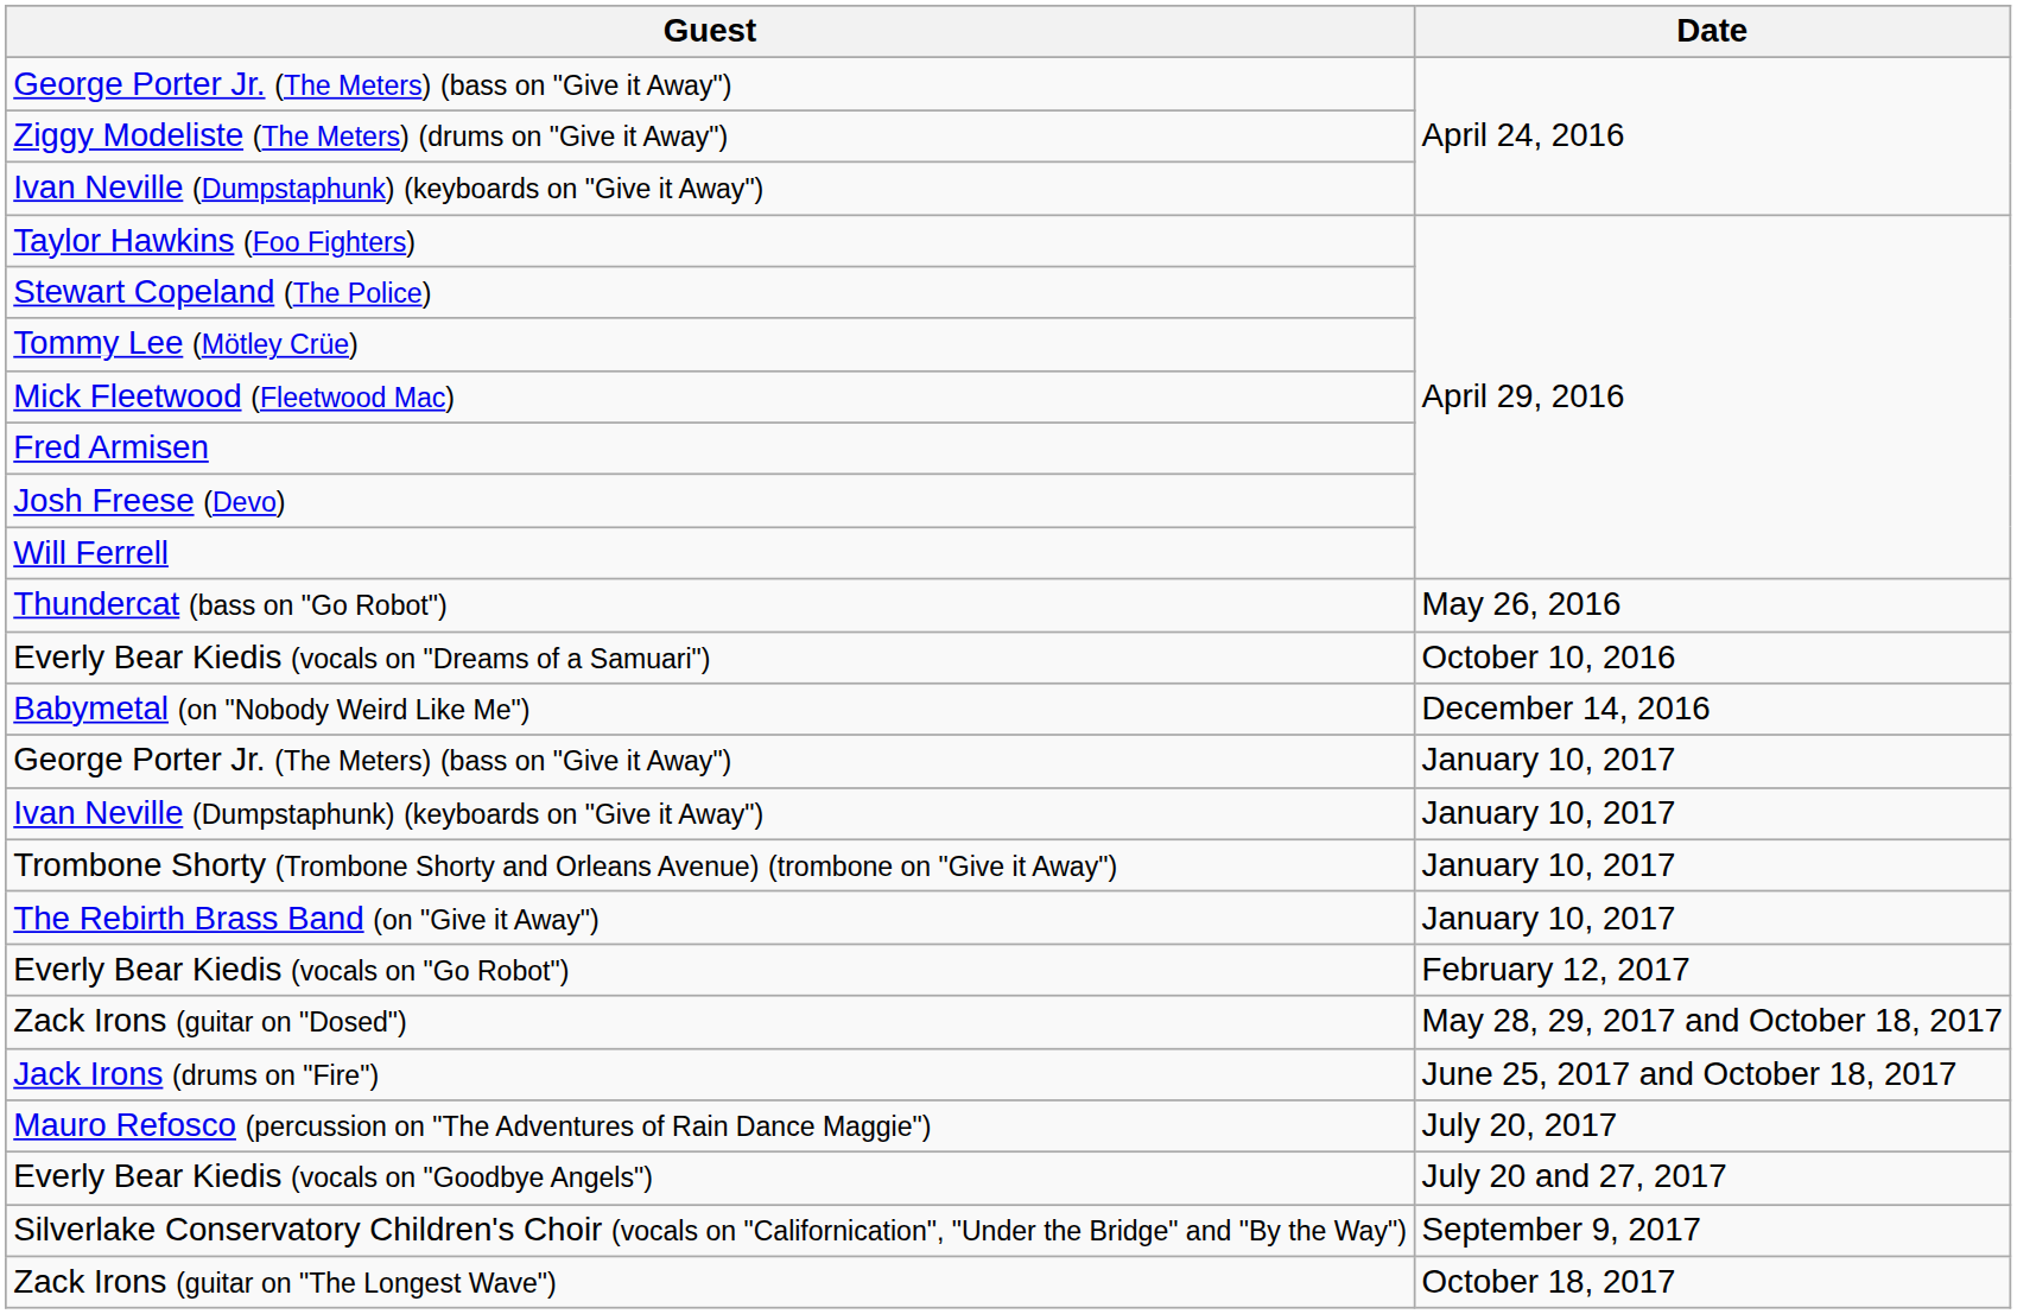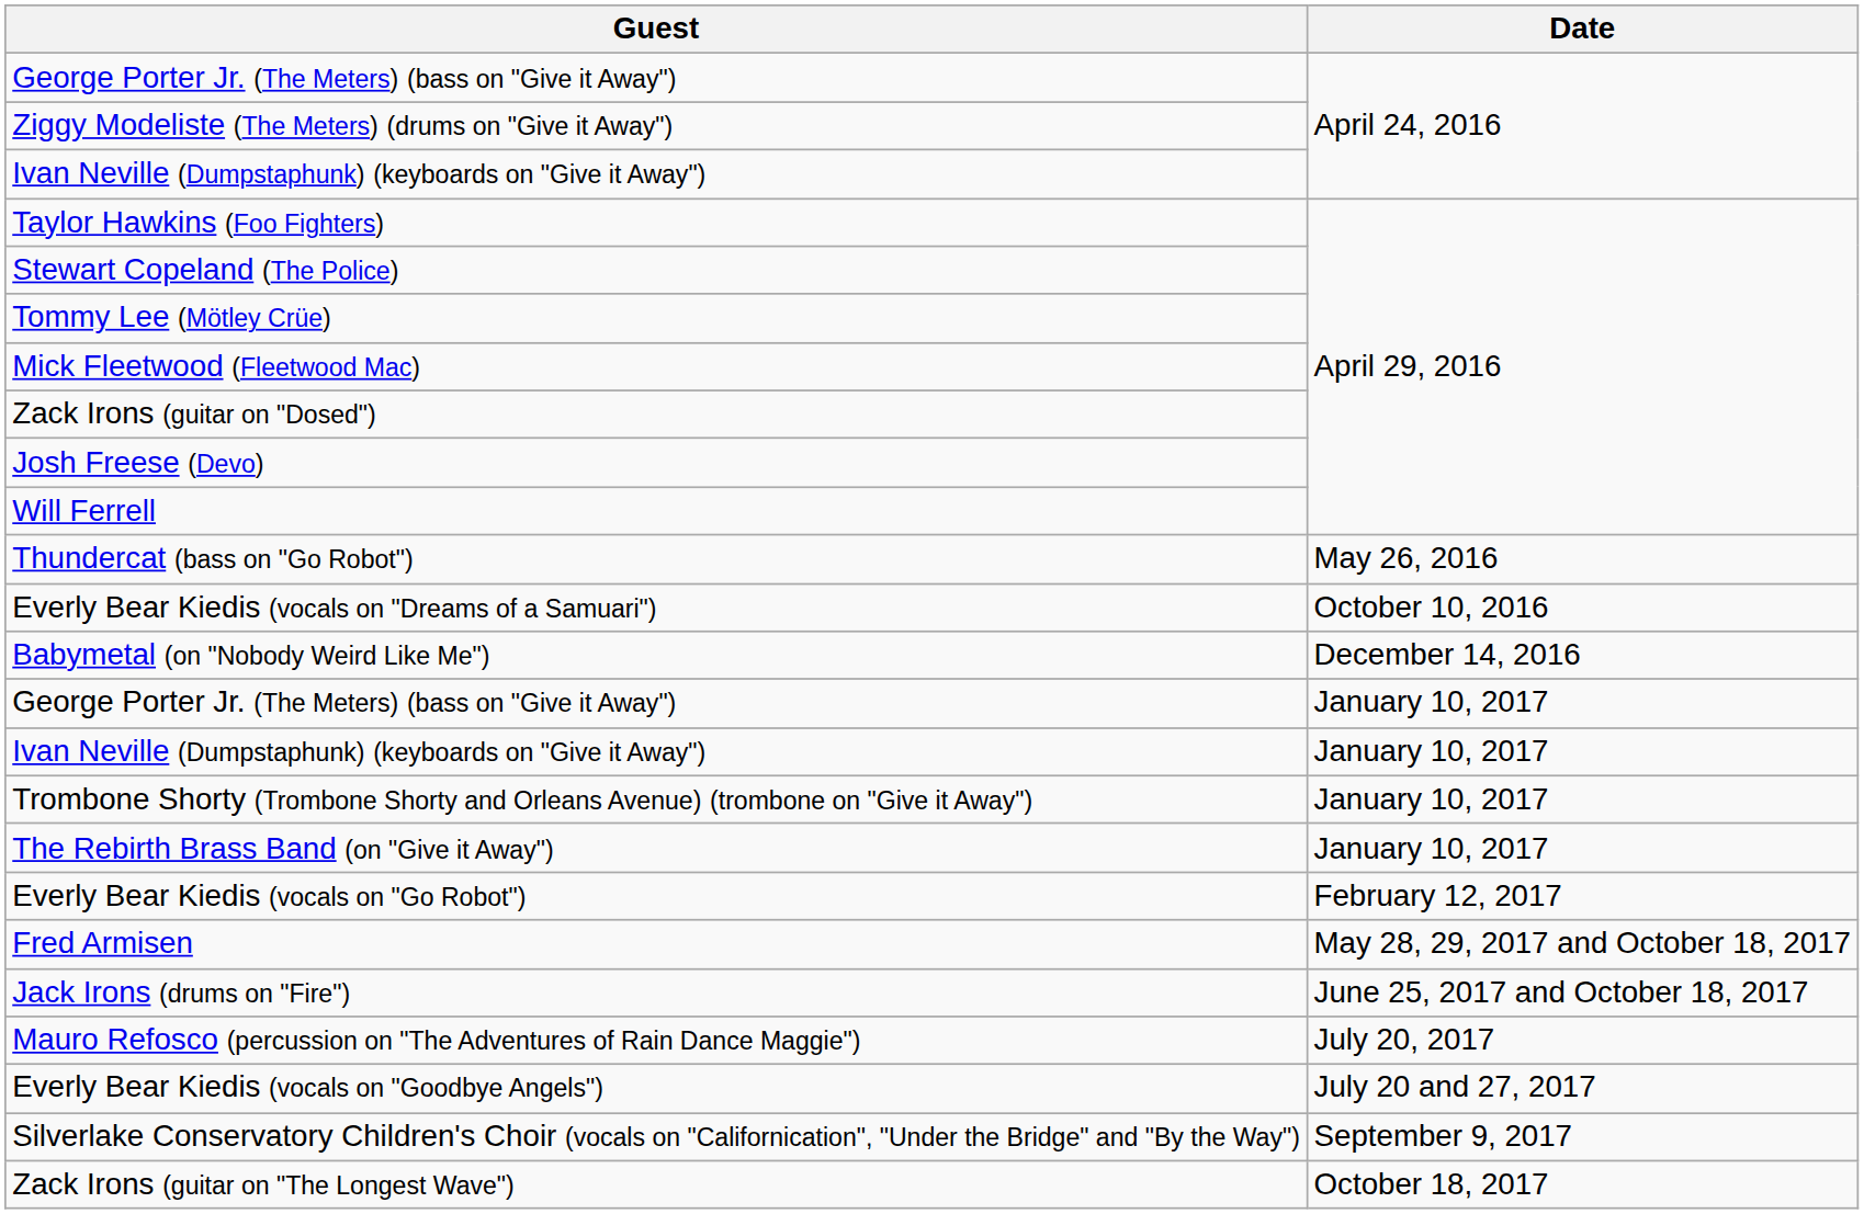row 9 | Guest: Fred Armisen -> Zack Irons (guitar on "Dosed")
row 20 | Guest: Zack Irons (guitar on "Dosed") -> Fred Armisen
